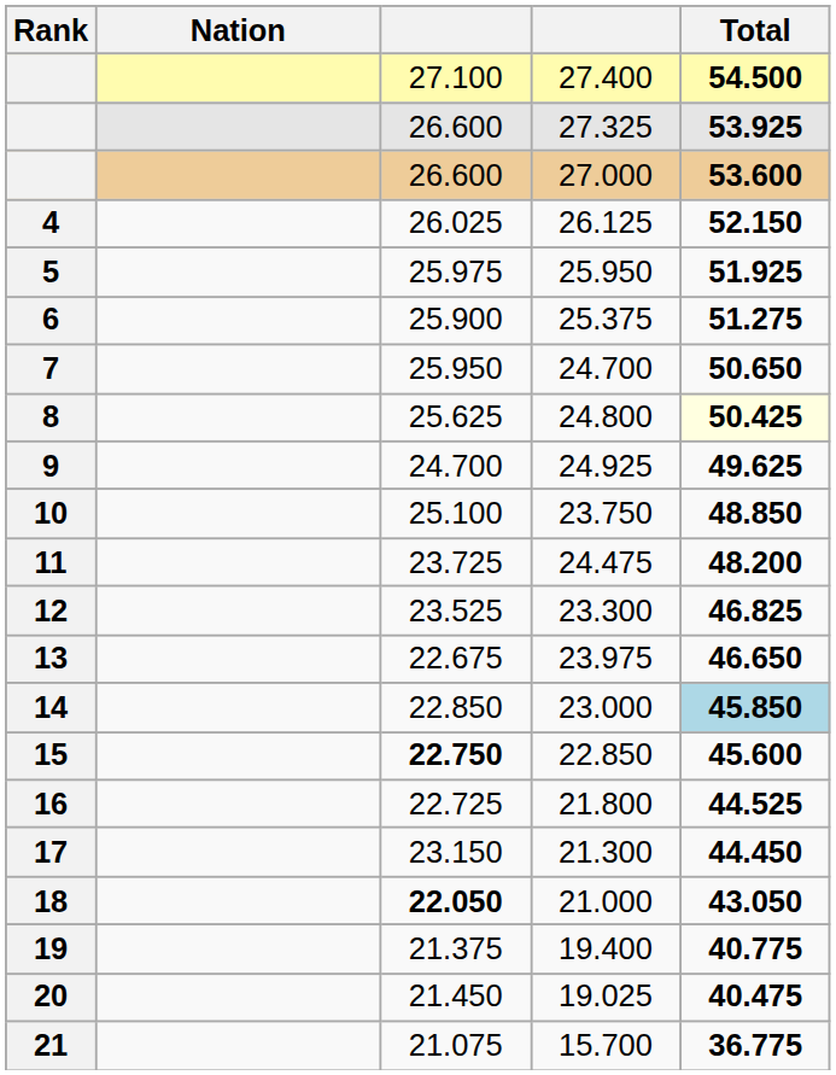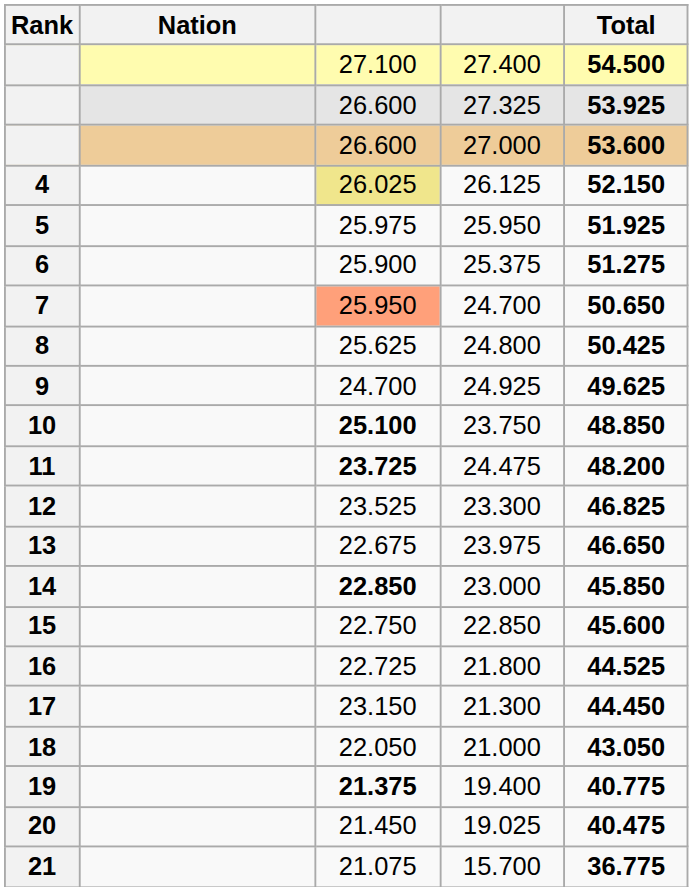4 | column 3: no background -> khaki background
7 | column 3: no background -> lightsalmon background
8 | Total: lightyellow background -> no background
10 | column 3: normal -> bold
11 | column 3: normal -> bold
14 | column 3: normal -> bold
14 | Total: lightblue background -> no background
15 | column 3: bold -> normal
18 | column 3: bold -> normal
19 | column 3: normal -> bold
